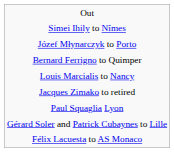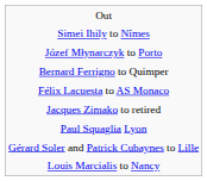row 5 | column 1: Louis Marcialis to Nancy -> Félix Lacuesta to AS Monaco
row 9 | column 1: Félix Lacuesta to AS Monaco -> Louis Marcialis to Nancy
